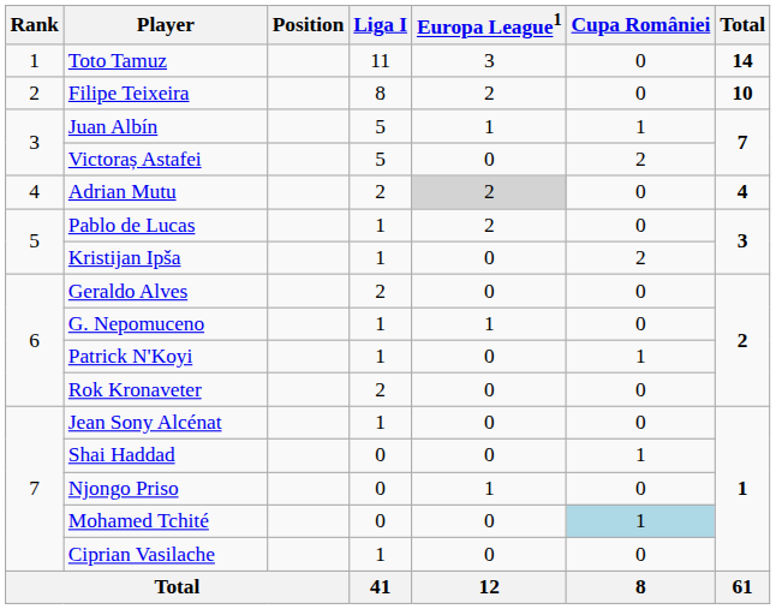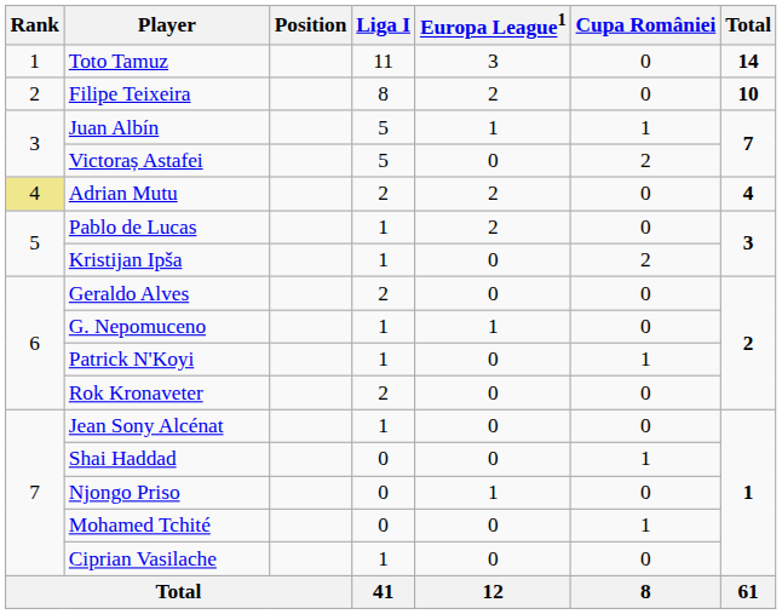Adrian Mutu | Rank: no background -> khaki background
Adrian Mutu | Europa League1: lightgrey background -> no background
Mohamed Tchité | Cupa României: lightblue background -> no background
